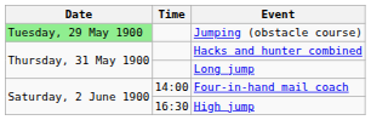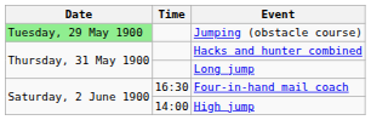Four-in-hand mail coach | Time: 14:00 -> 16:30
High jump | Time: 16:30 -> 14:00
